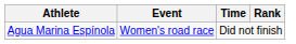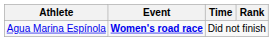Agua Marina Espínola | Event: normal -> bold
